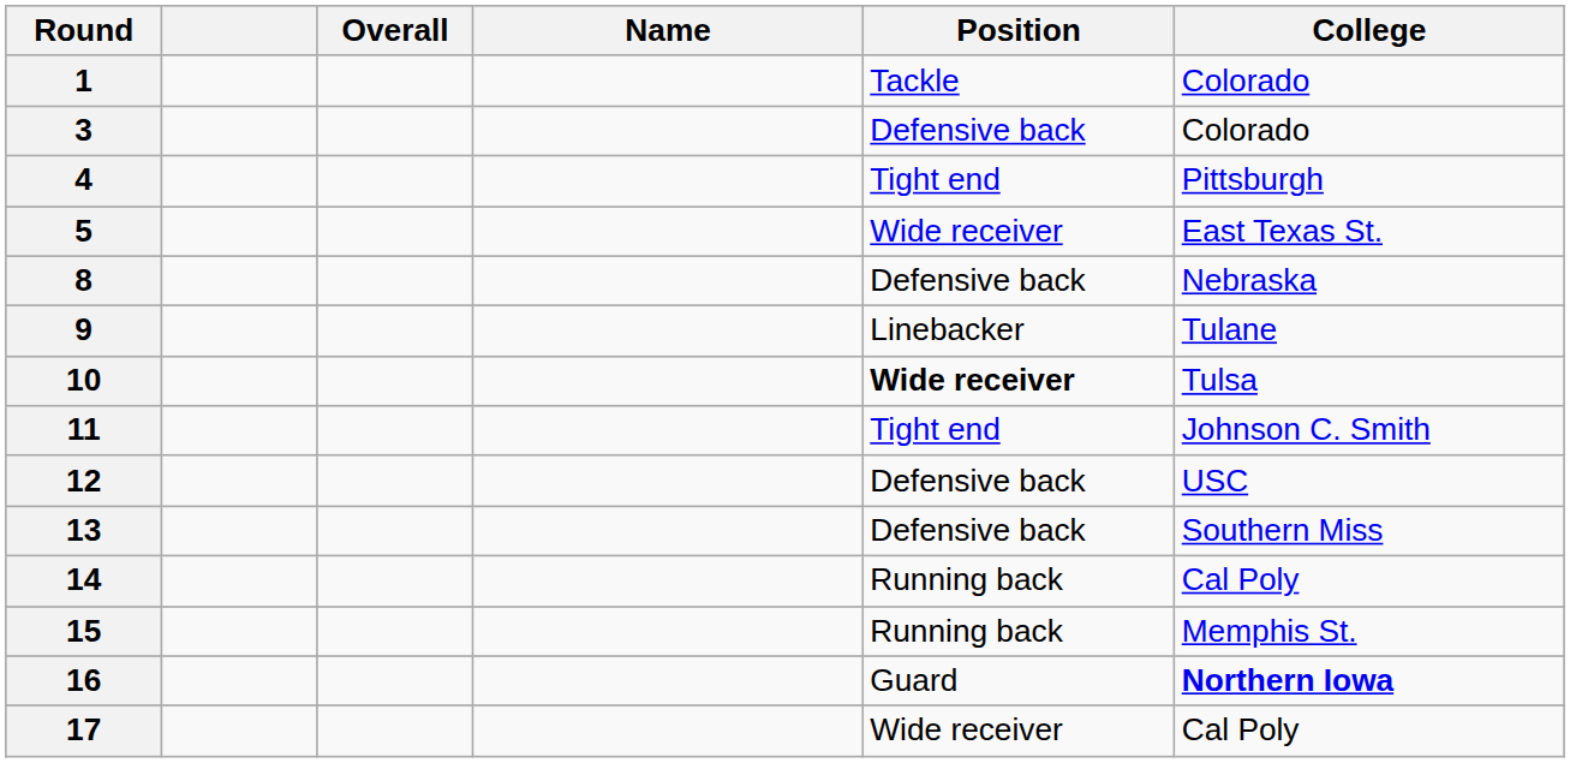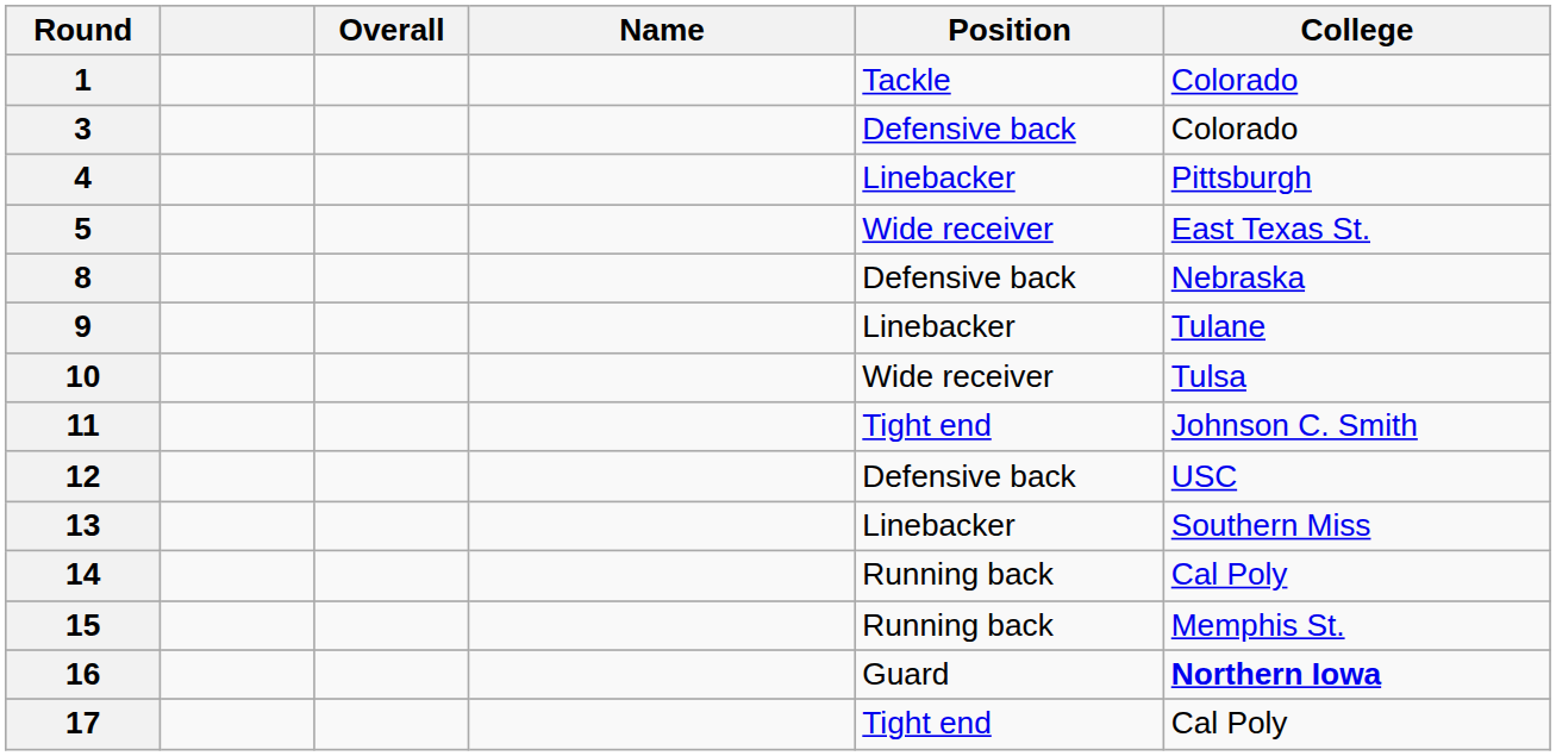4 | Position: Tight end -> Linebacker
10 | Position: bold -> normal
13 | Position: Defensive back -> Linebacker
17 | Position: Wide receiver -> Tight end
